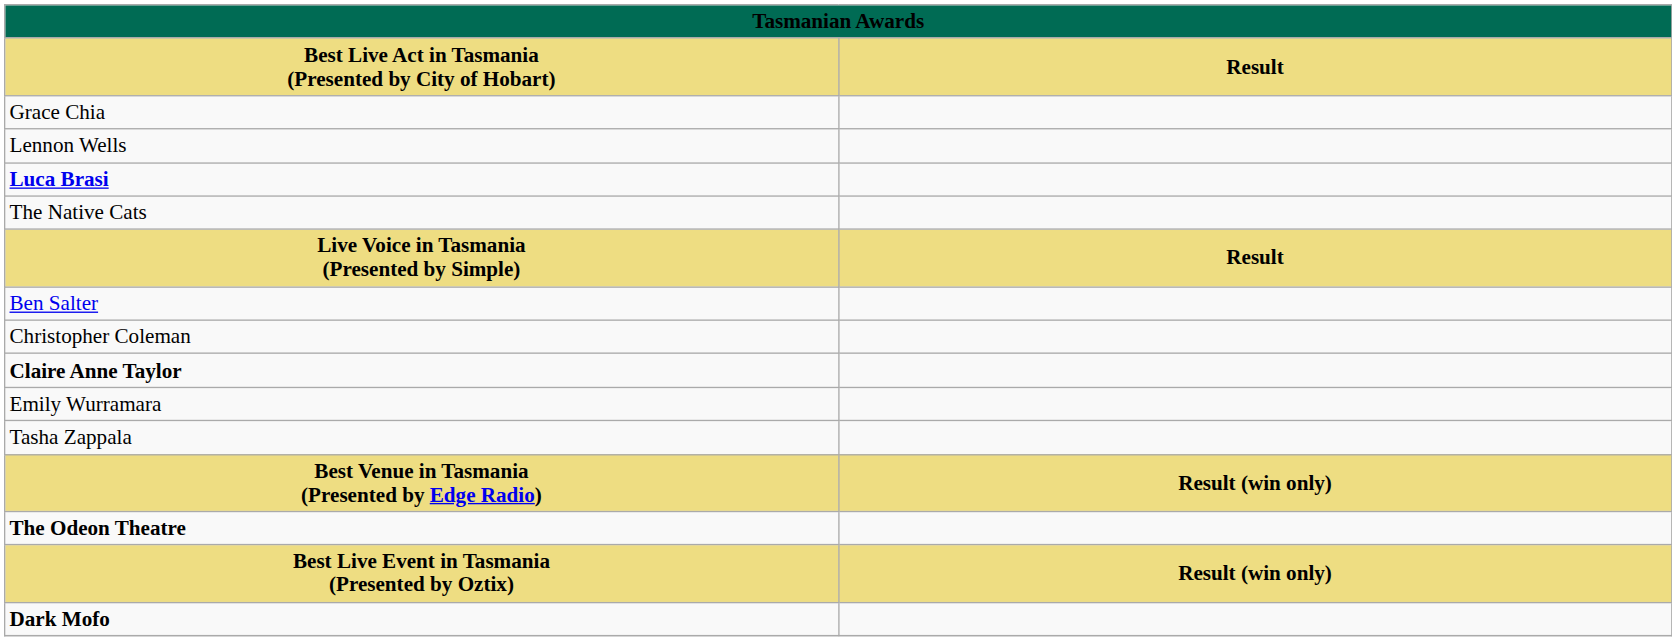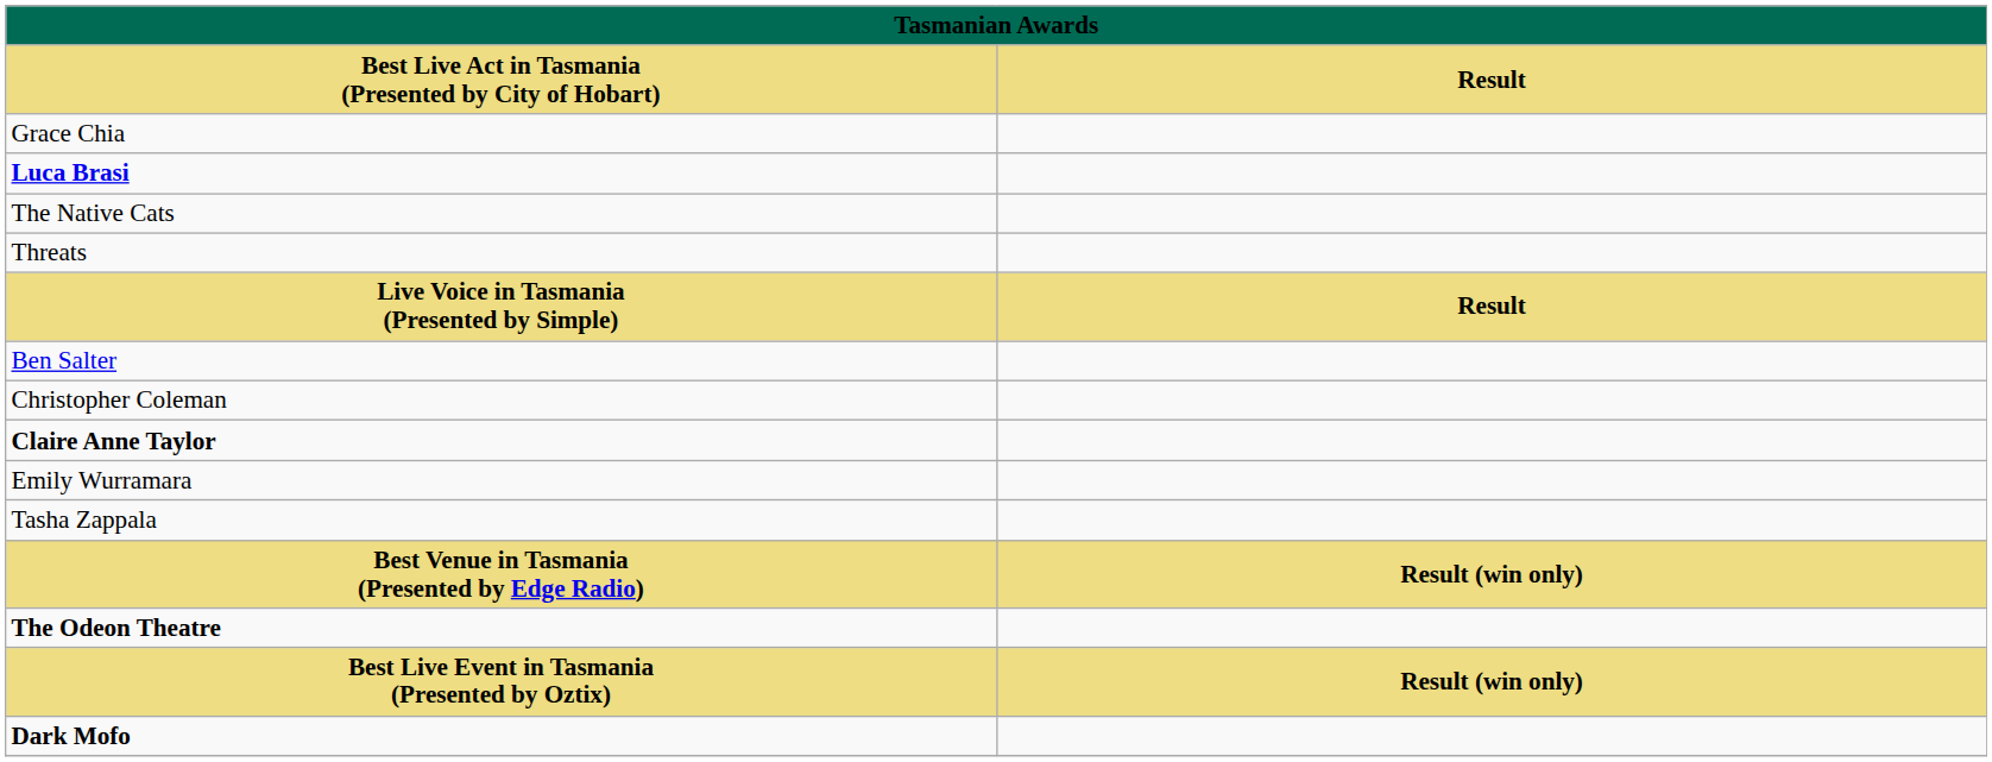- row: Lennon Wells
+ row: Threats
